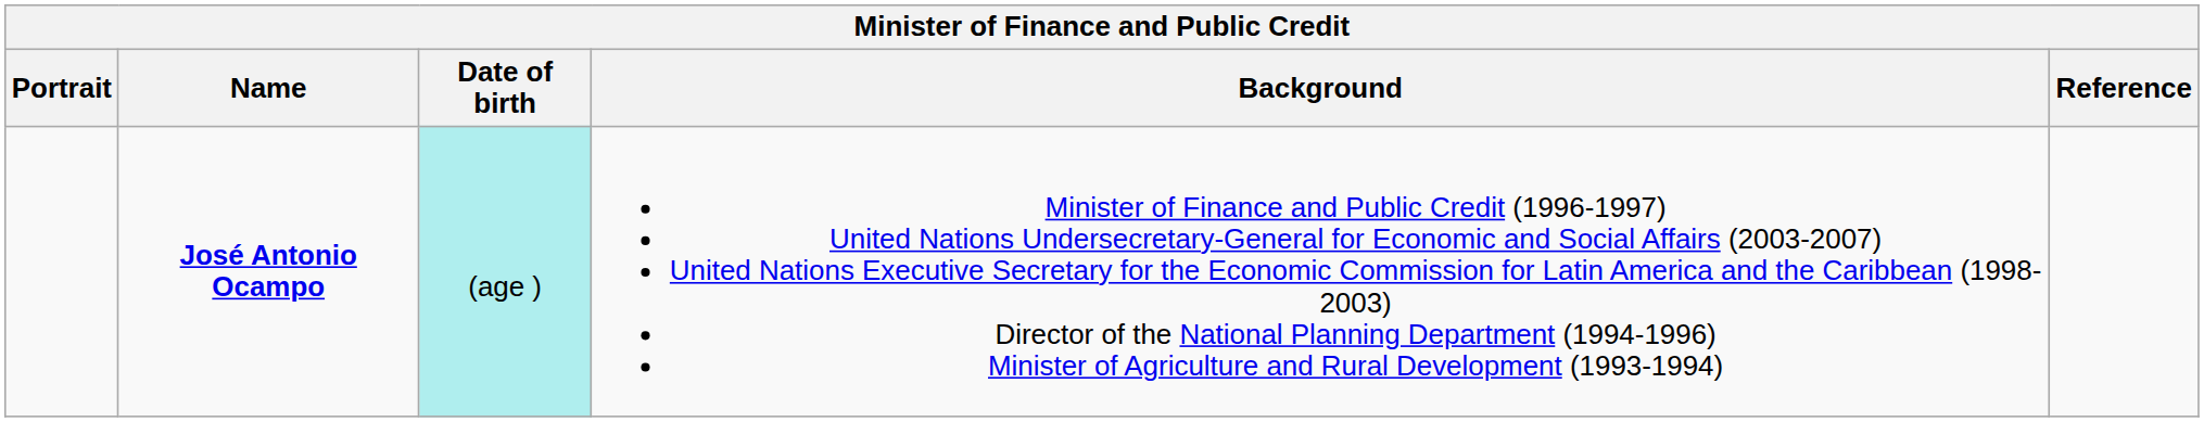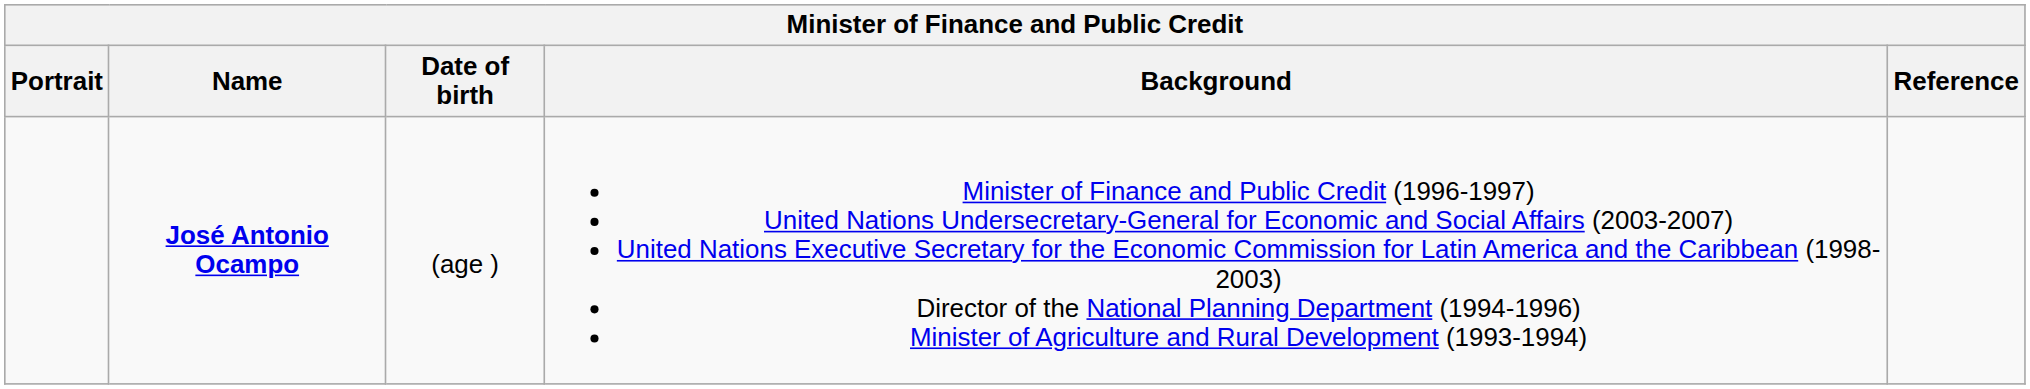José Antonio Ocampo | Date of birth: paleturquoise background -> no background
